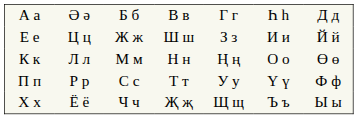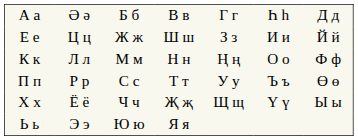К к | column 7: Ө ө -> Ф ф
П п | column 6: Ү ү -> Ъ ъ
П п | column 7: Ф ф -> Ө ө
Х х | column 6: Ъ ъ -> Ү ү
+ row: Ь ь | Э э | Ю ю | Я я
